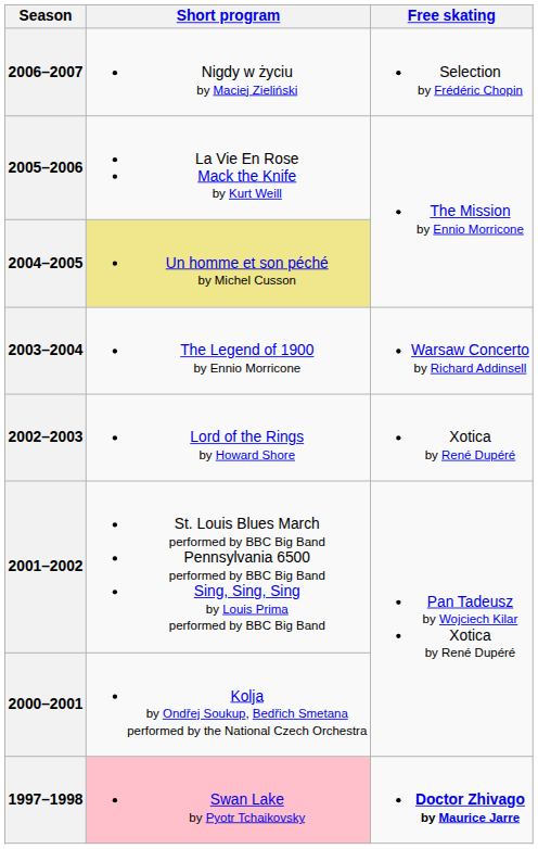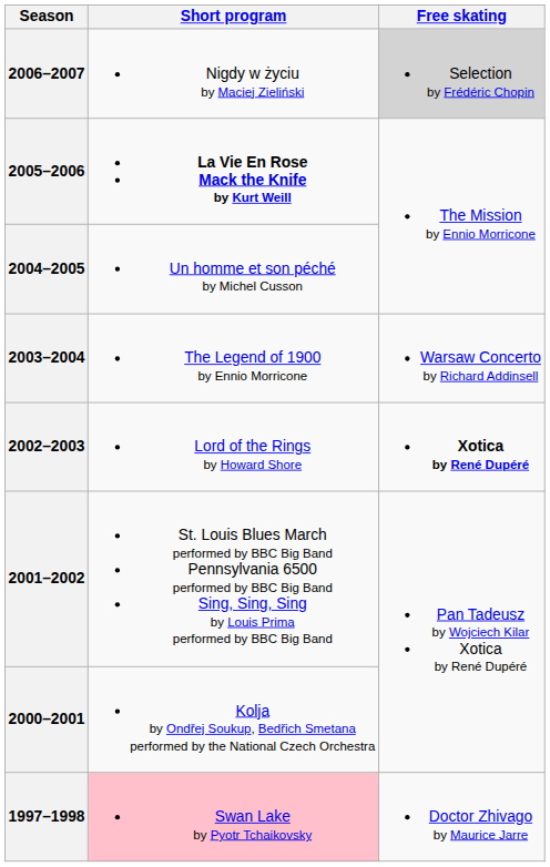2006–2007 | Free skating: no background -> lightgrey background
2005–2006 | Short program: normal -> bold
2004–2005 | Short program: khaki background -> no background
2002–2003 | Free skating: normal -> bold
1997–1998 | Free skating: bold -> normal
